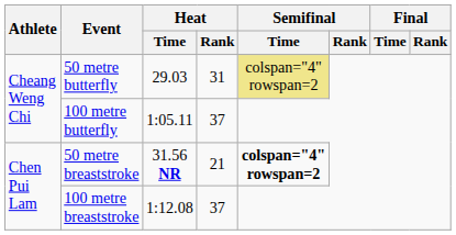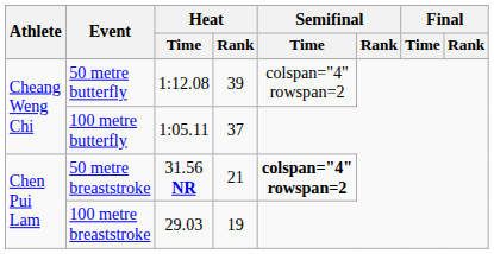50 metre butterfly | Heat / Time: 29.03 -> 1:12.08
50 metre butterfly | Heat / Rank: 31 -> 39
50 metre butterfly | Semifinal / Time: khaki background -> no background
100 metre breaststroke | Heat / Time: 1:12.08 -> 29.03
100 metre breaststroke | Heat / Rank: 37 -> 19
